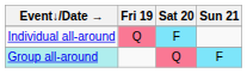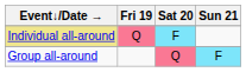row 2 | Event↓/Date →: no background -> khaki background
row 3 | Event↓/Date →: paleturquoise background -> no background
